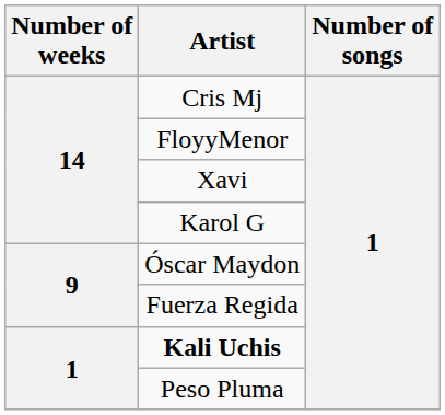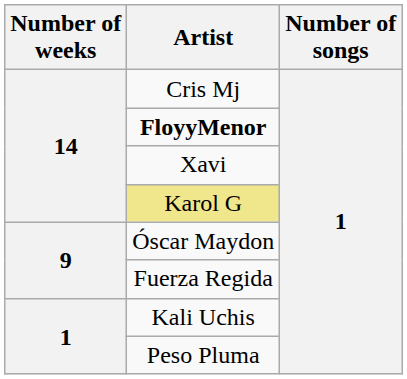FloyyMenor | Artist: normal -> bold
Karol G | Artist: no background -> khaki background
Kali Uchis | Artist: bold -> normal
